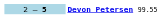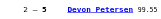Devon Petersen 99.55 | column 1: lightblue background -> no background
